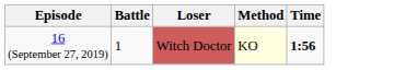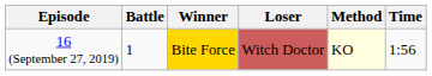+ column: Winner | Bite Force
16 (September 27, 2019) | Time: bold -> normal
